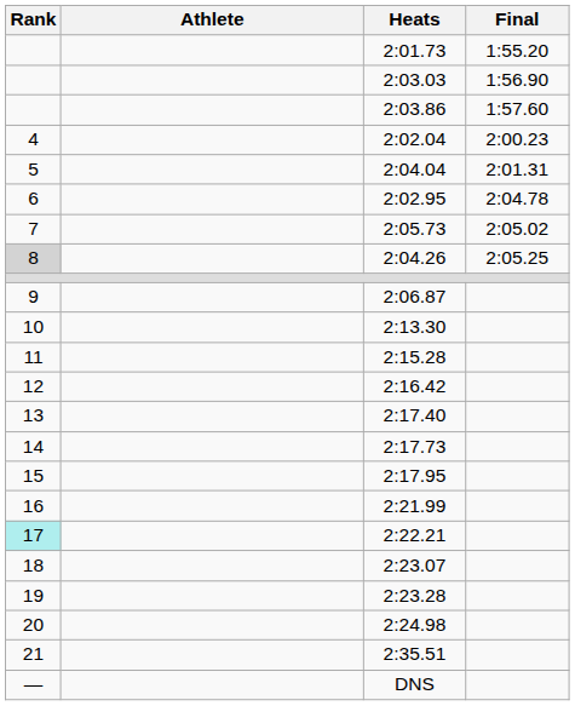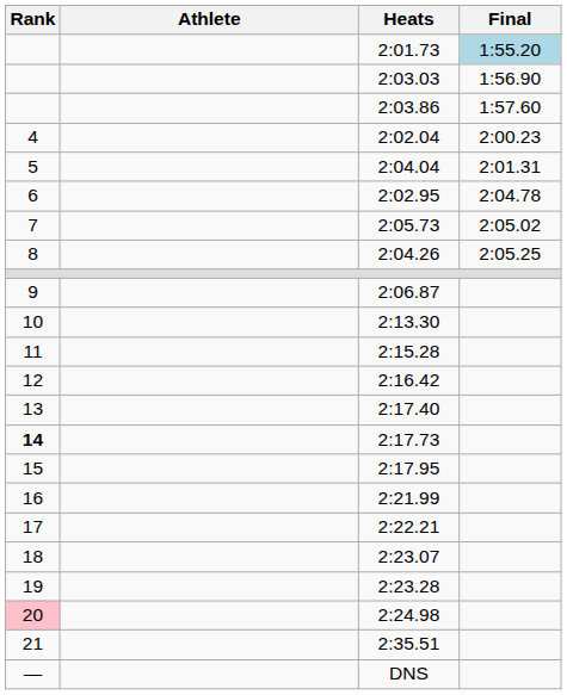2:01.73 | Final: no background -> lightblue background
2:04.26 | Rank: lightgrey background -> no background
2:17.73 | Rank: normal -> bold
2:22.21 | Rank: paleturquoise background -> no background
2:24.98 | Rank: no background -> pink background
